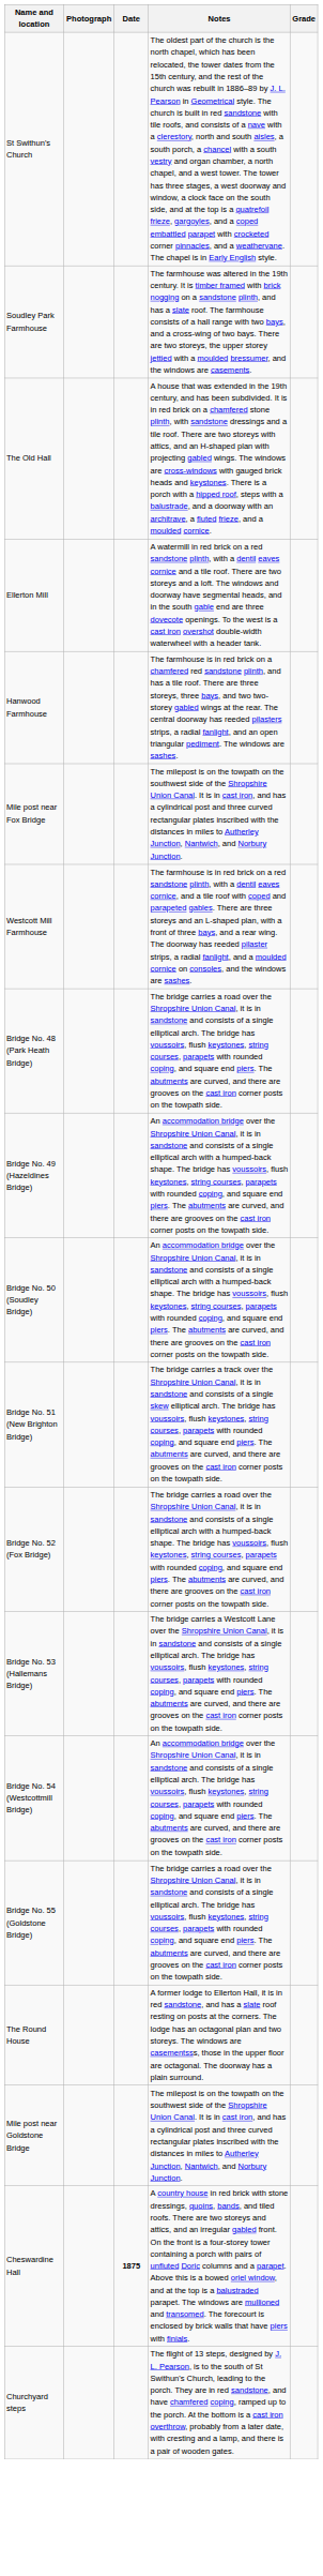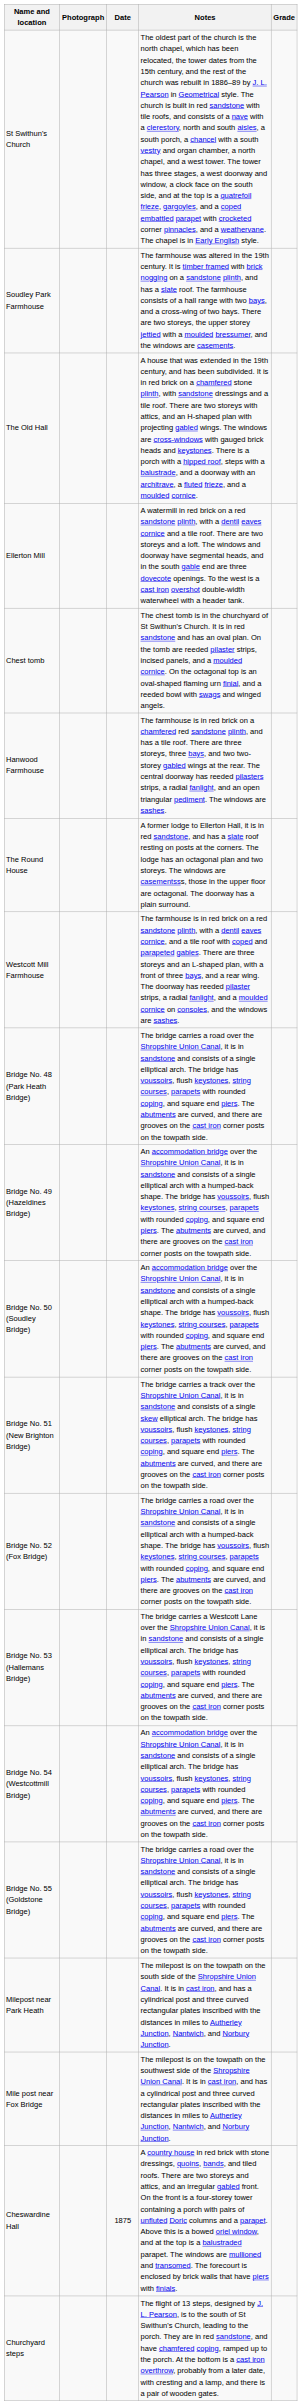+ row: Chest tomb | The chest tomb is in the churchyard of St Swithun's Church. It is in red sandstone and has an oval plan. On the tomb are reeded pilaster strips, incised panels, and a moulded cornice. On the octagonal top is an oval-shaped flaming urn finial, and a reeded bowl with swags and winged angels.
rows swapped: The Round House <-> Mile post near Fox Bridge
+ row: Milepost near Park Heath | The milepost is on the towpath on the south side of the Shropshire Union Canal. It is in cast iron, and has a cylindrical post and three curved rectangular plates inscribed with the distances in miles to Autherley Junction, Nantwich, and Norbury Junction.
- row: Mile post near Goldstone Bridge | The milepost is on the towpath on the southwest side of the Shropshire Union Canal. It is in cast iron, and has a cylindrical post and three curved rectangular plates inscribed with the distances in miles to Autherley Junction, Nantwich, and Norbury Junction.
Cheswardine Hall | Date: bold -> normal
